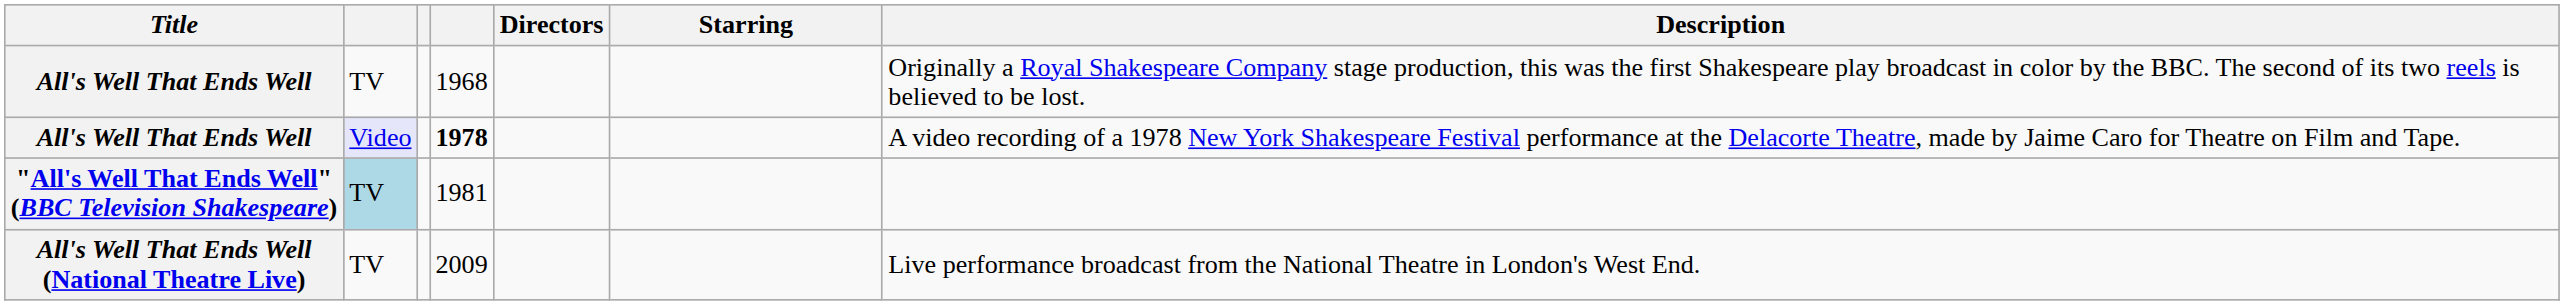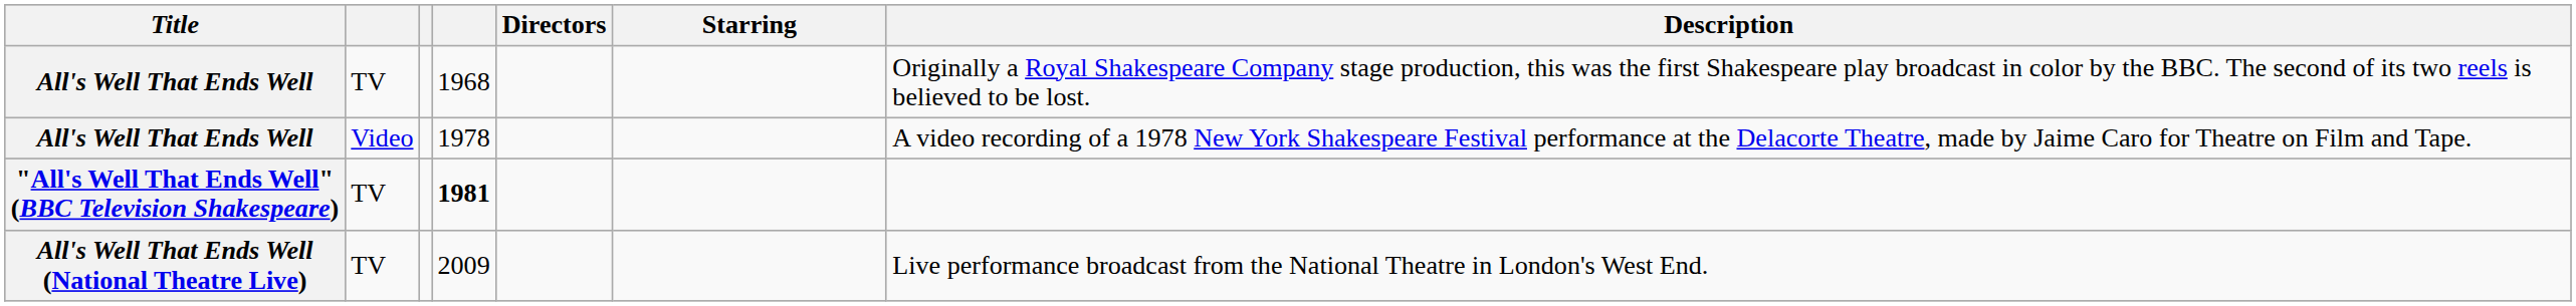row 3 | column 2: lavender background -> no background
row 3 | column 4: bold -> normal
row 4 | column 2: lightblue background -> no background
row 4 | column 4: normal -> bold
